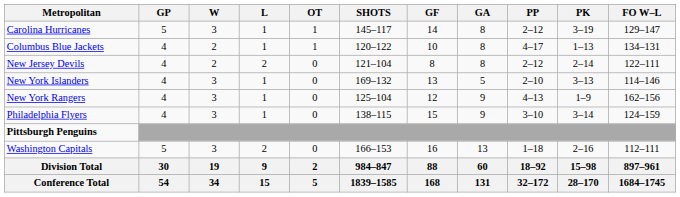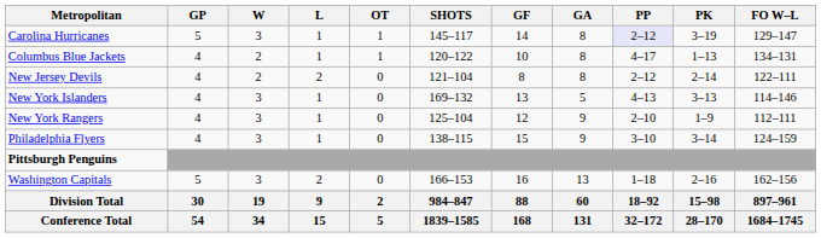Carolina Hurricanes | PP: no background -> lavender background
New York Islanders | PP: 2–10 -> 4–13
New York Rangers | PP: 4–13 -> 2–10
New York Rangers | FO W–L: 162–156 -> 112–111
Washington Capitals | FO W–L: 112–111 -> 162–156
